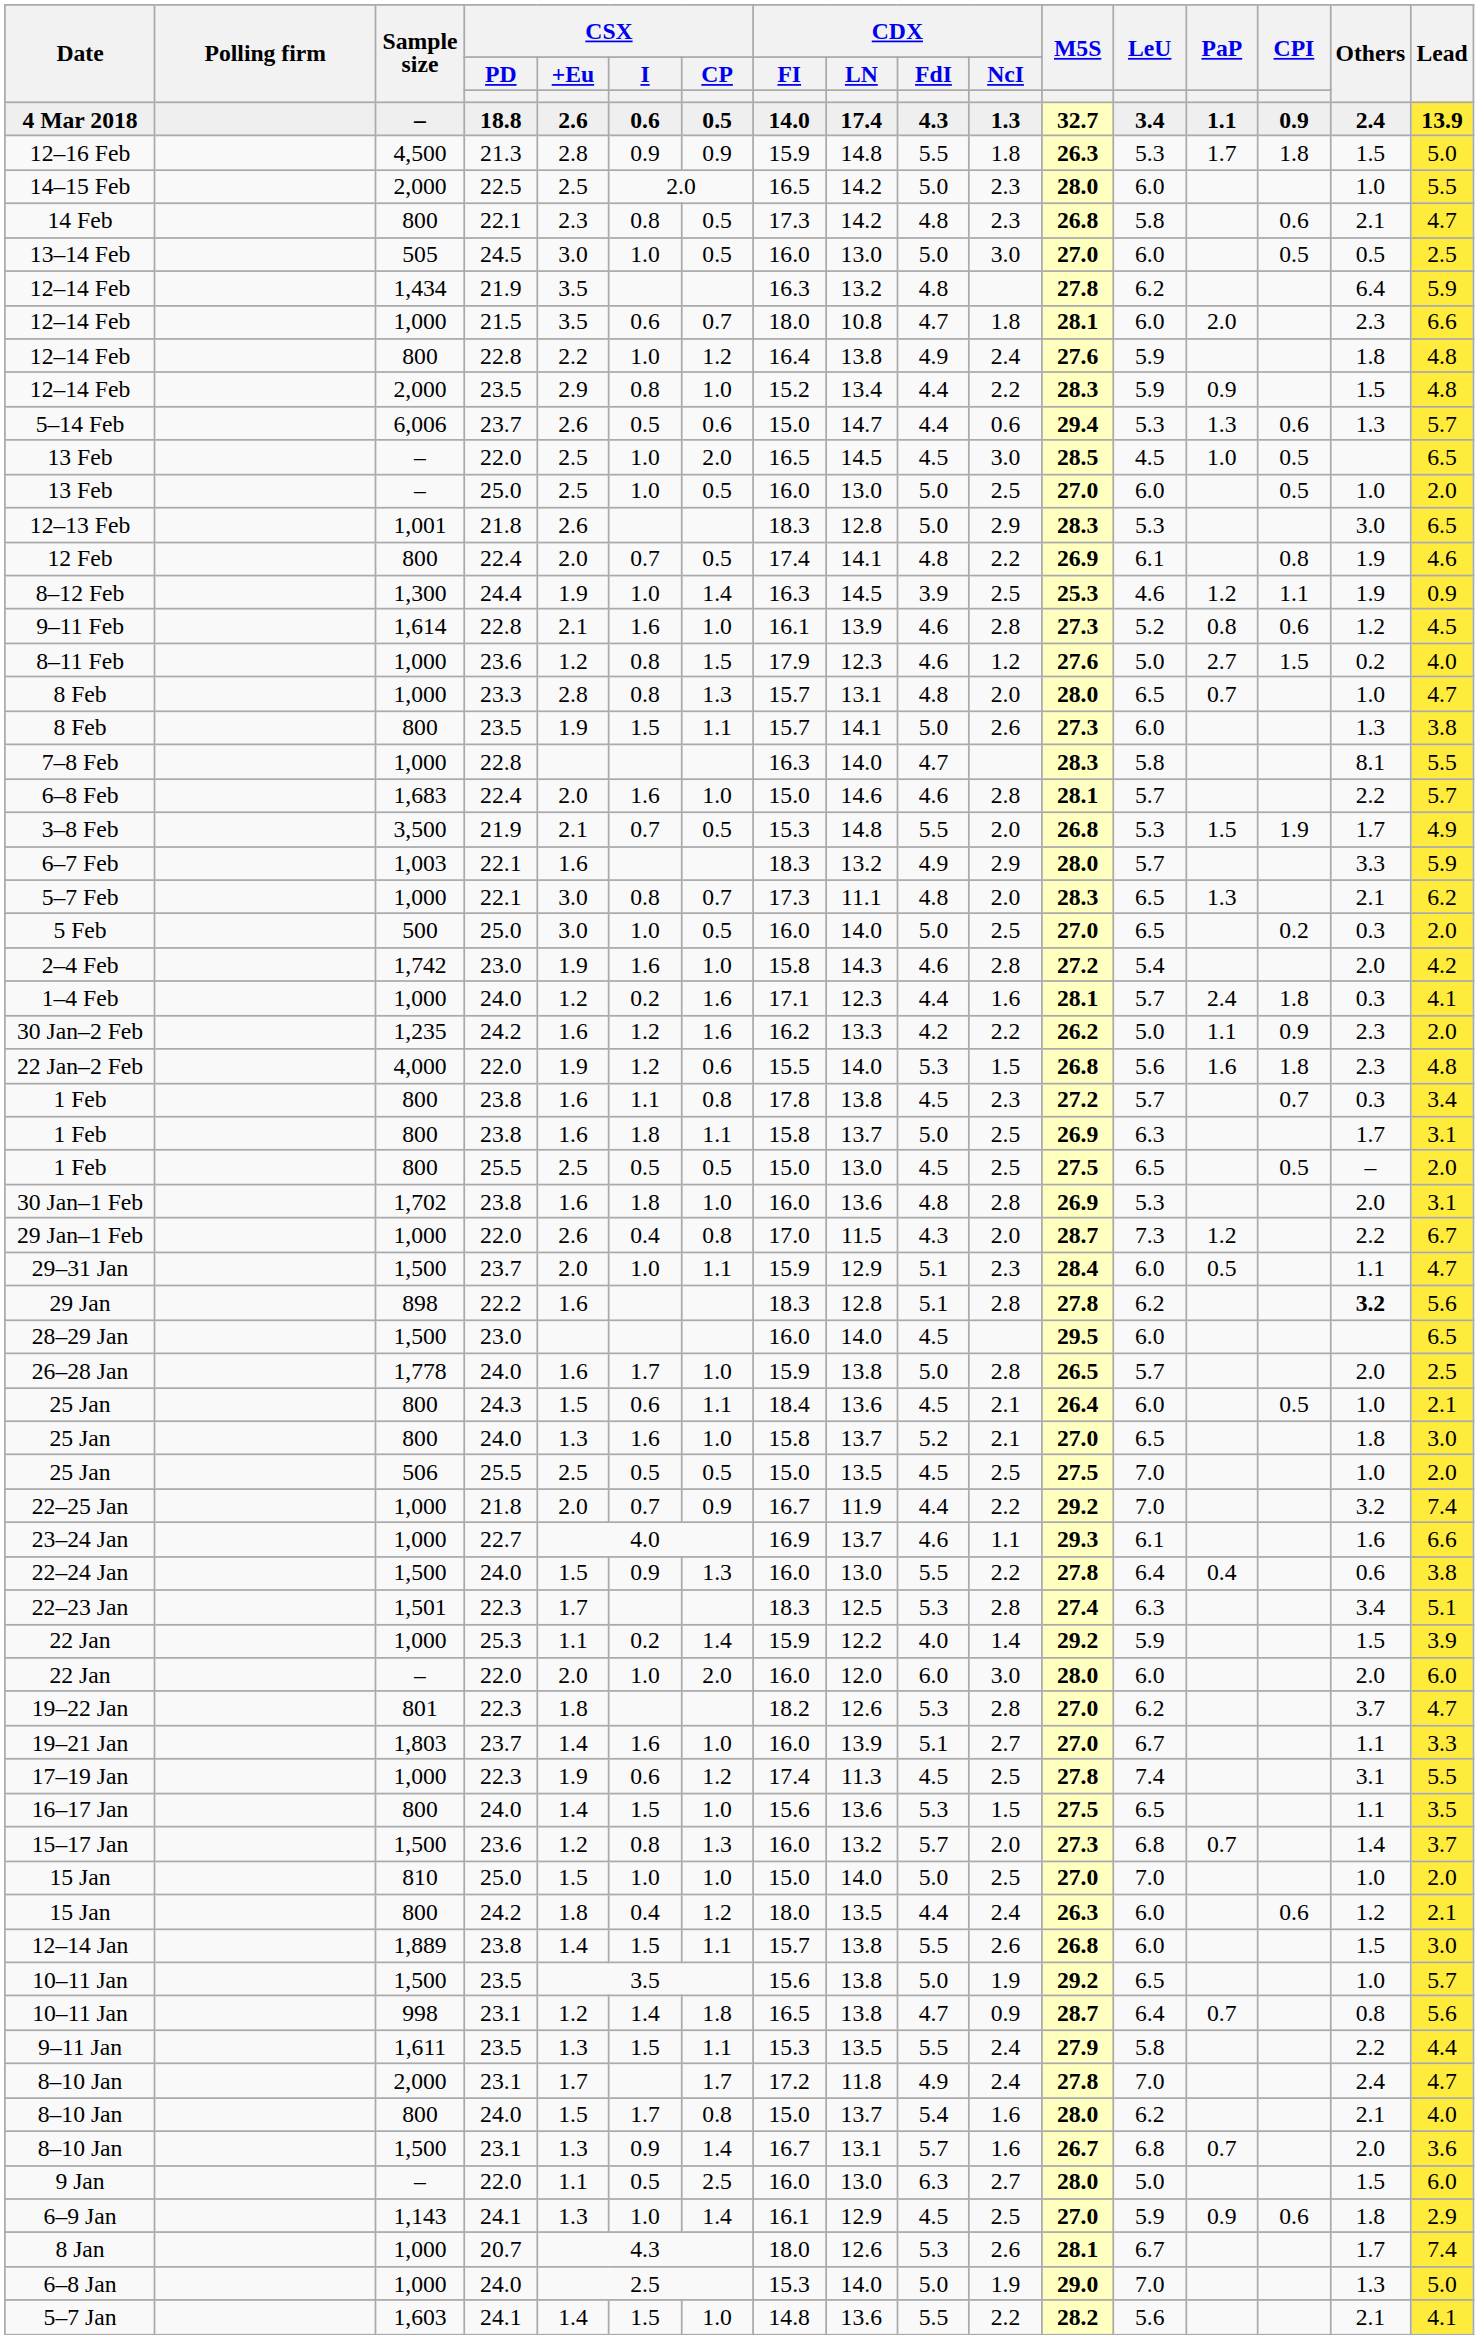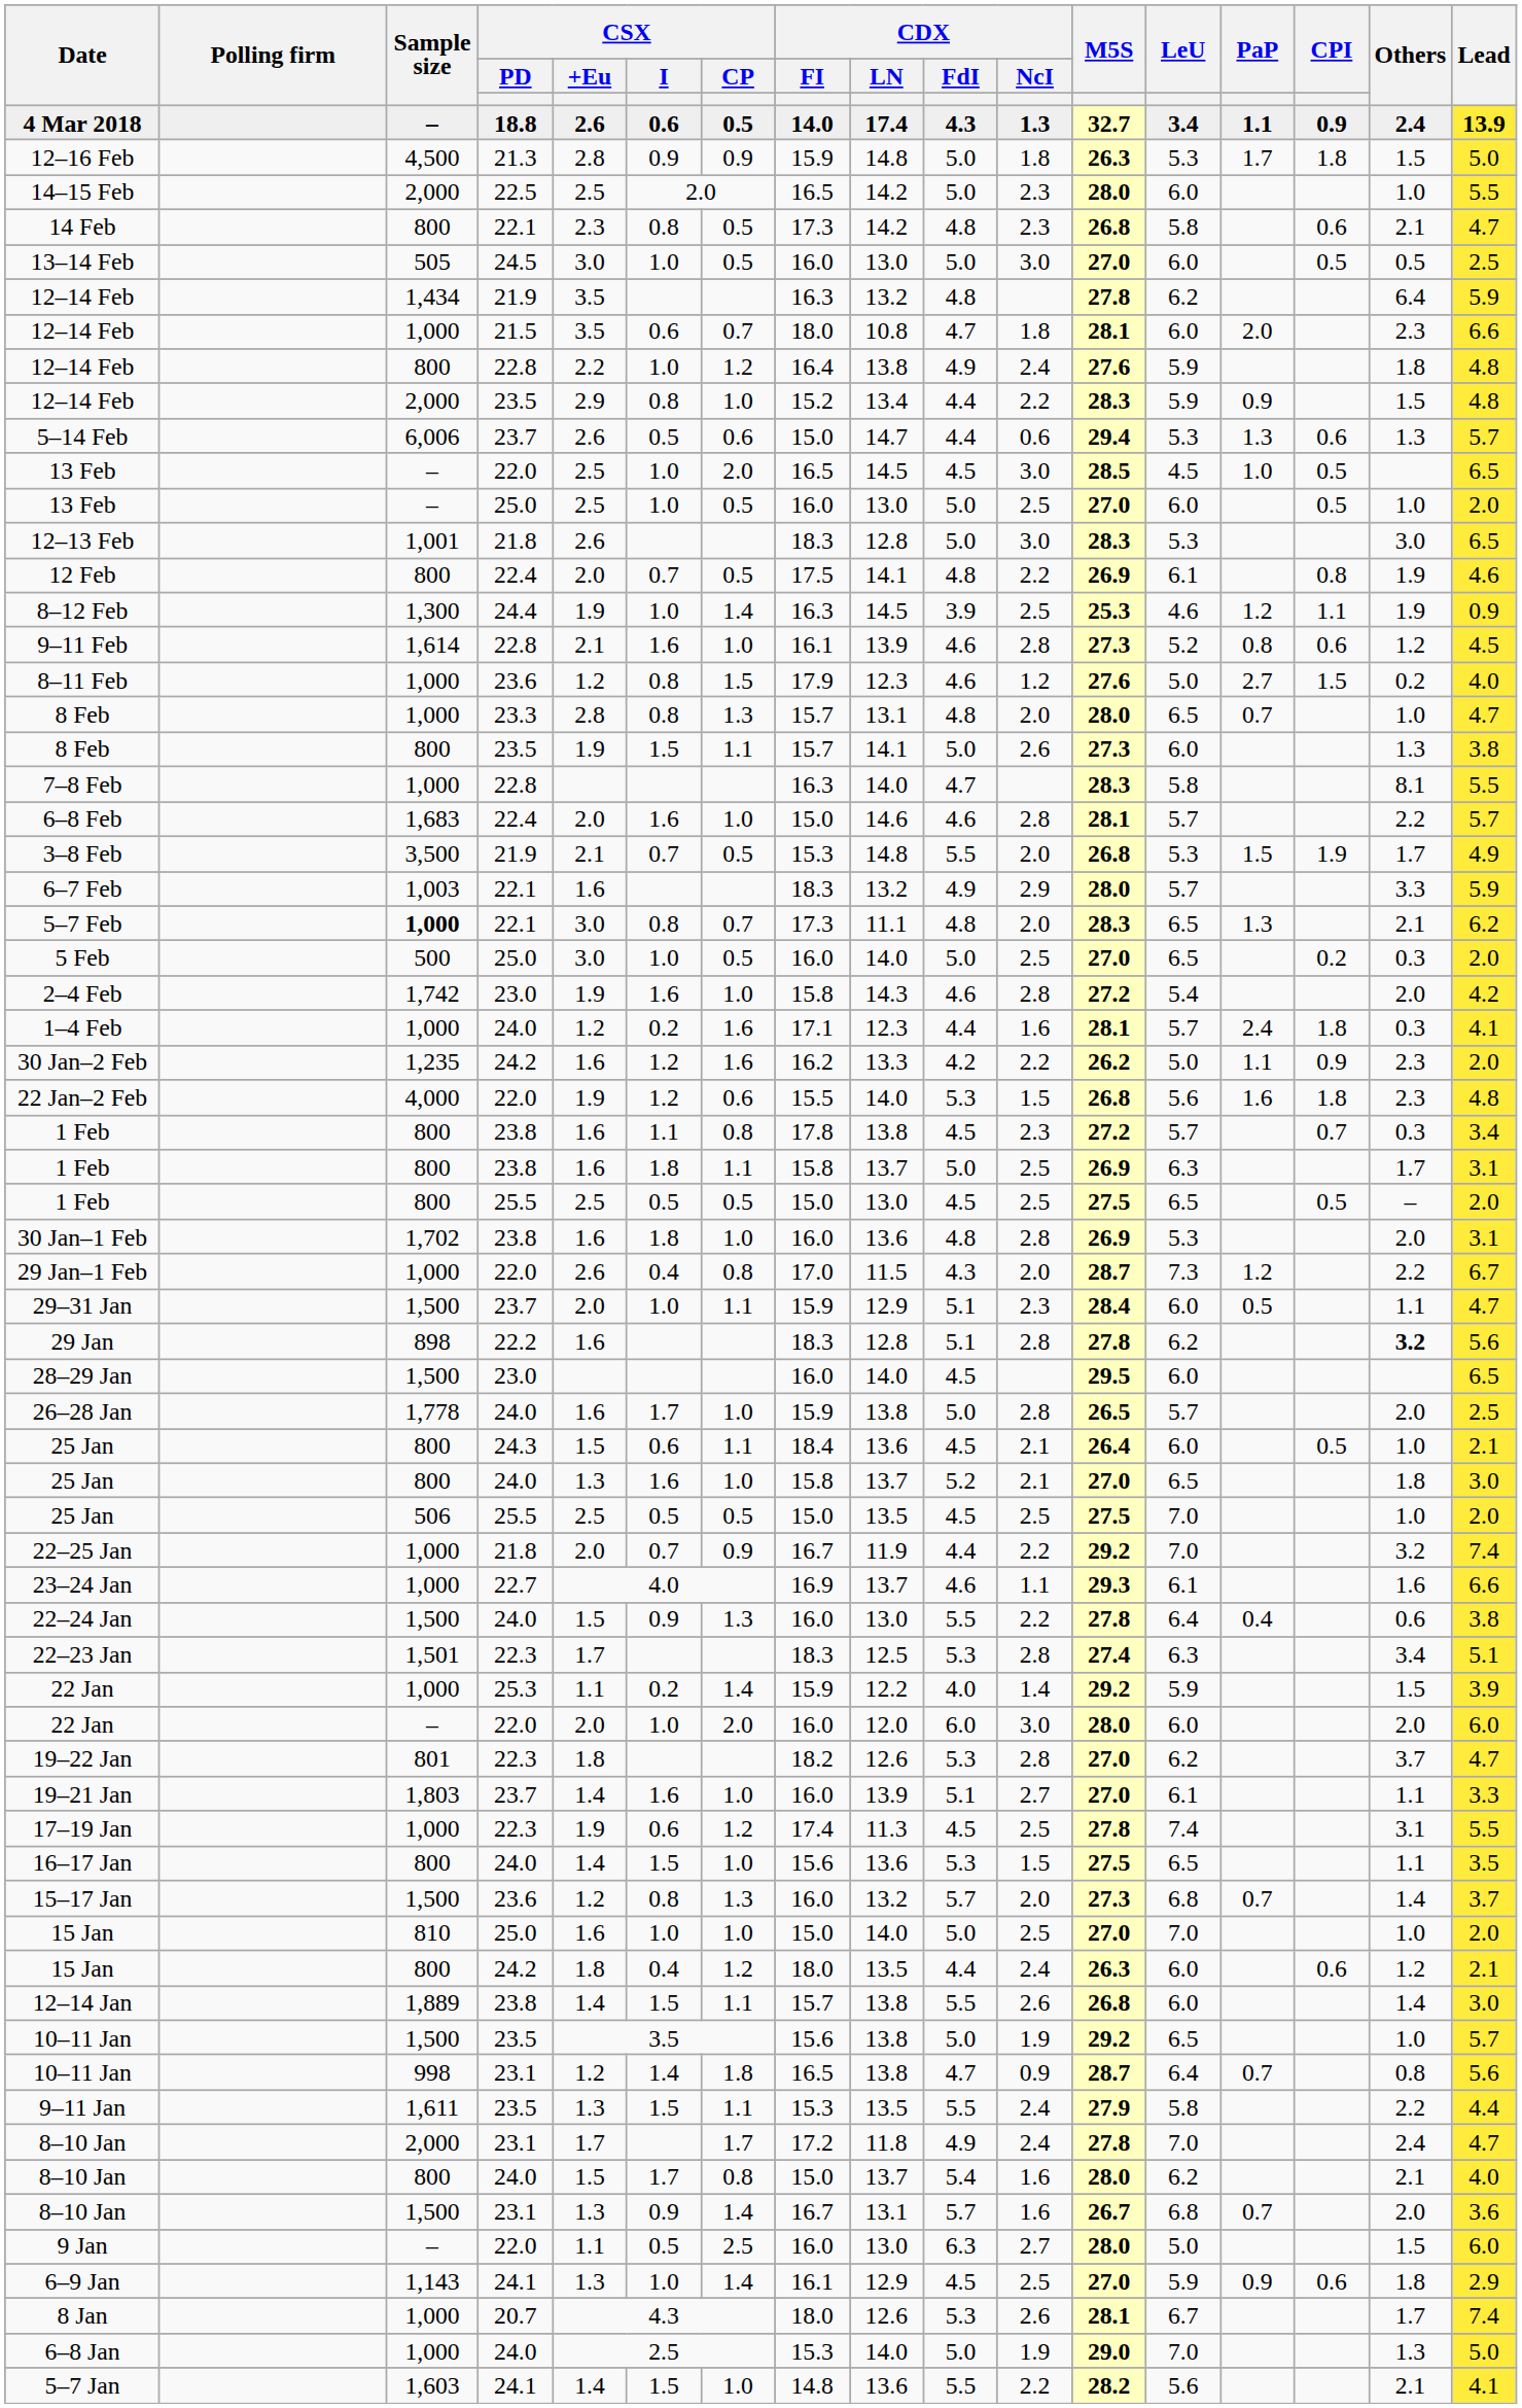12–16 Feb | CDX / FdI: 5.5 -> 5.0
12–13 Feb | CDX / NcI: 2.9 -> 3.0
12 Feb | CDX / FI: 17.4 -> 17.5
5–7 Feb | Sample size: normal -> bold
19–21 Jan | LeU: 6.7 -> 6.1
15 Jan / 25.0 | CSX / +Eu: 1.5 -> 1.6
12–14 Jan | Others: 1.5 -> 1.4
